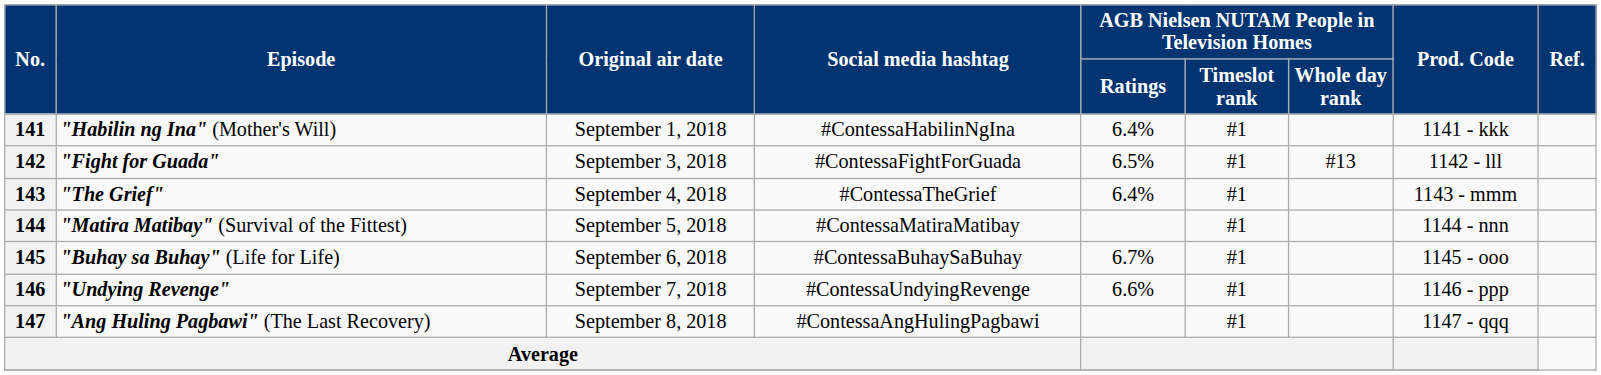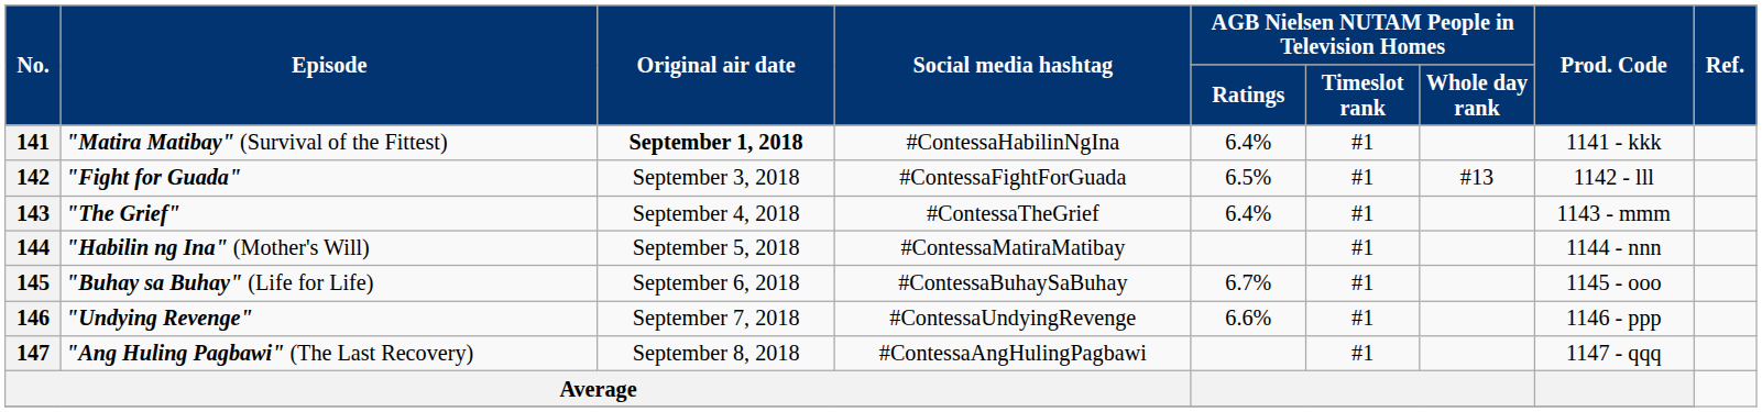141 | Episode: "Habilin ng Ina" (Mother's Will) -> "Matira Matibay" (Survival of the Fittest)
141 | Original air date: normal -> bold
144 | Episode: "Matira Matibay" (Survival of the Fittest) -> "Habilin ng Ina" (Mother's Will)
